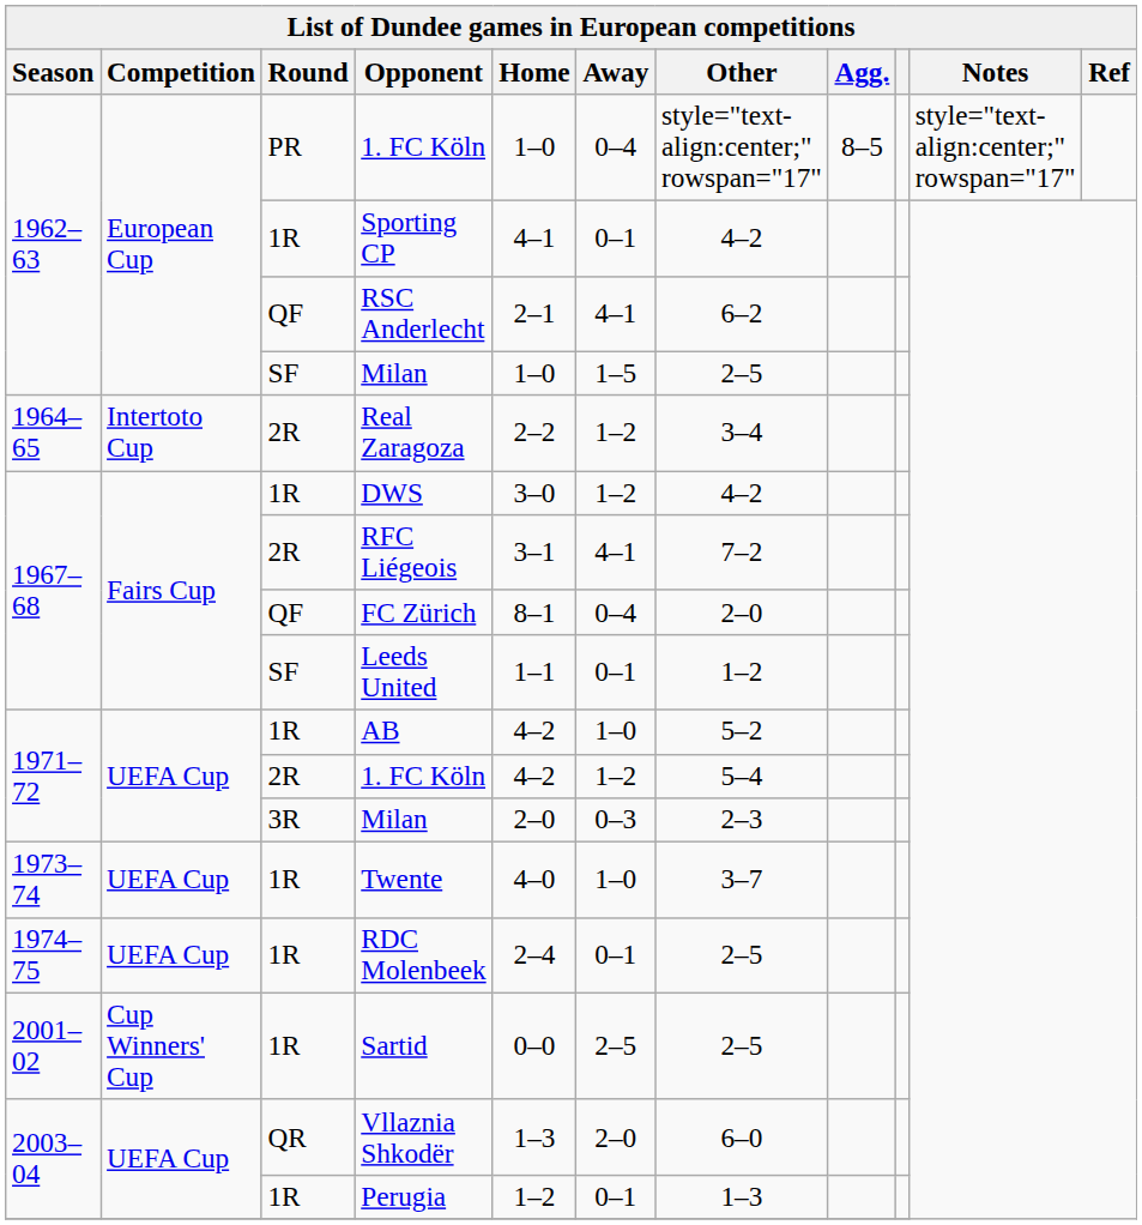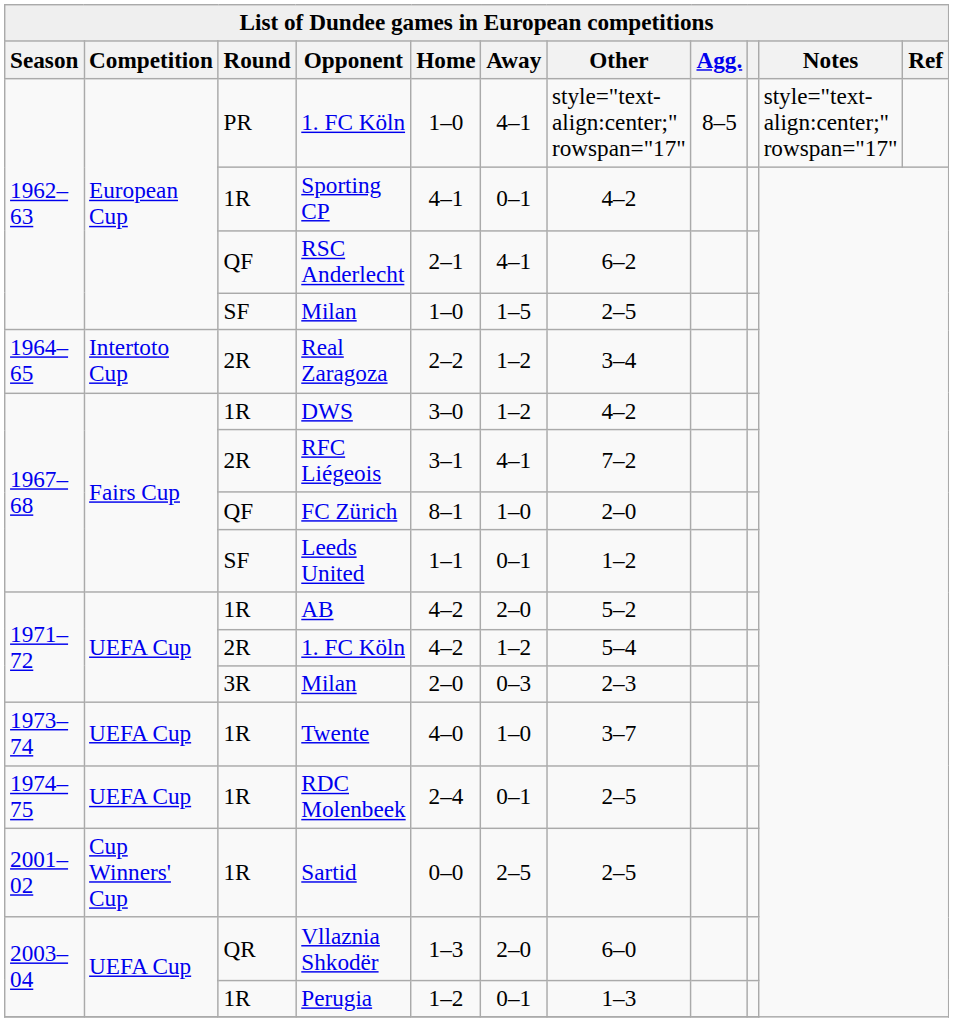1962–63 / 1. FC Köln | Away: 0–4 -> 4–1
FC Zürich | Away: 0–4 -> 1–0
AB | Away: 1–0 -> 2–0
